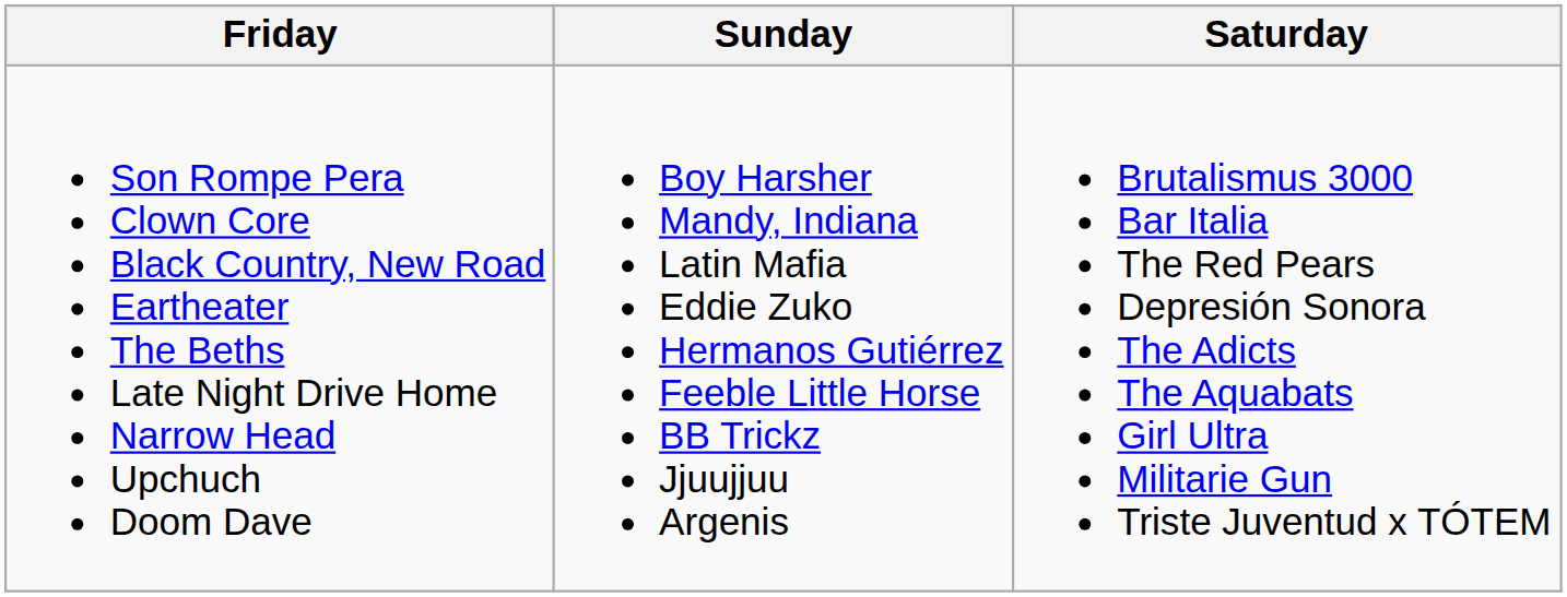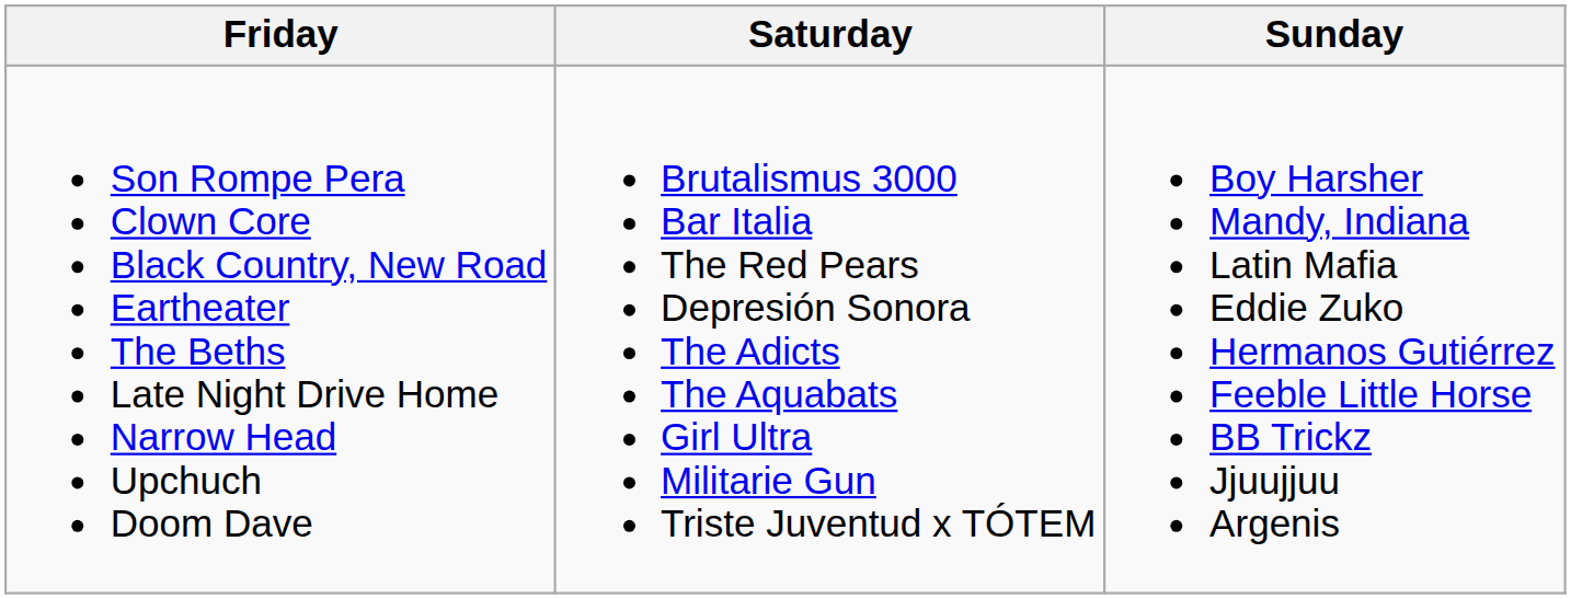columns swapped: Saturday <-> Sunday
